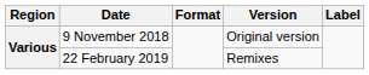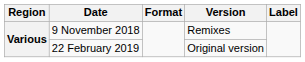9 November 2018 | Version: Original version -> Remixes
22 February 2019 | Version: Remixes -> Original version
